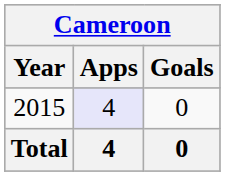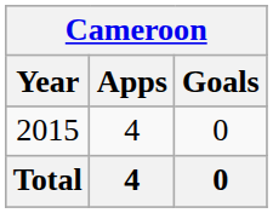2015 | Apps: lavender background -> no background
